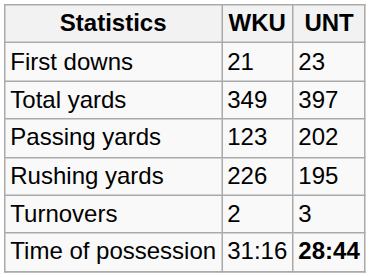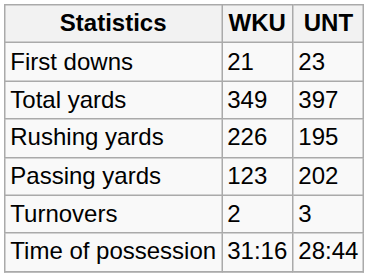rows swapped: Rushing yards <-> Passing yards
Time of possession | UNT: bold -> normal
